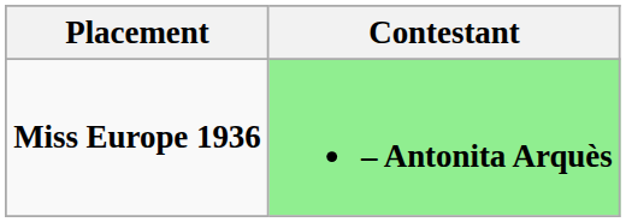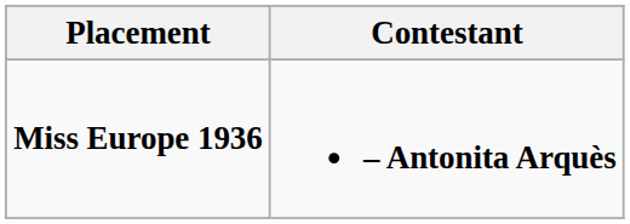Miss Europe 1936 | Contestant: lightgreen background -> no background
